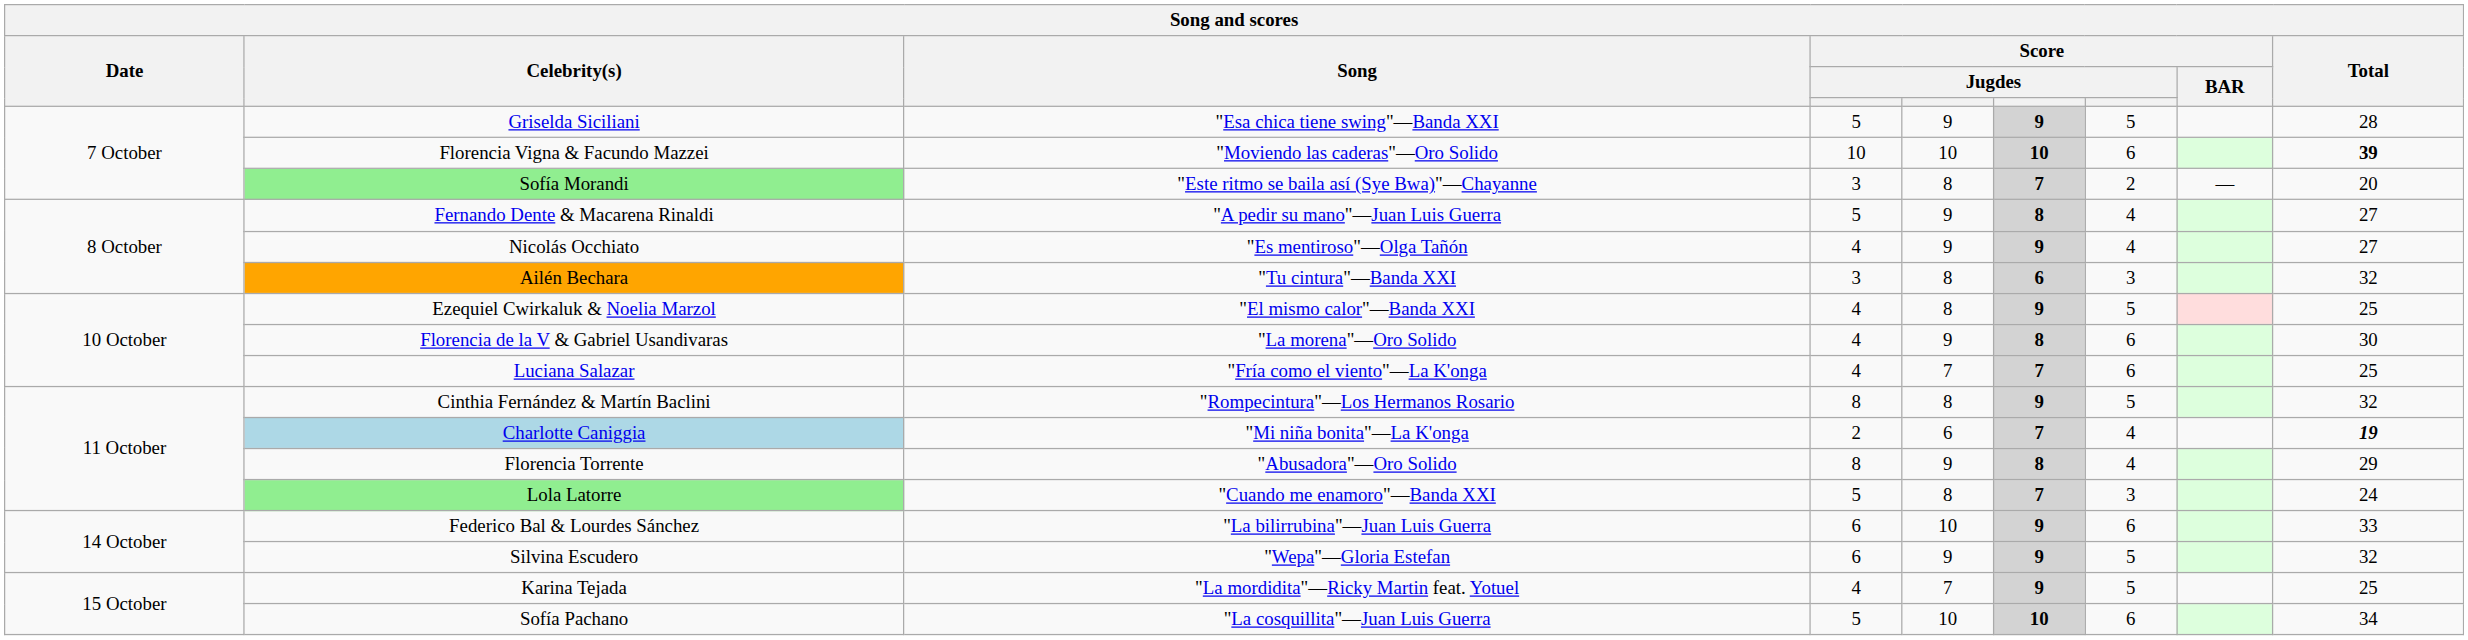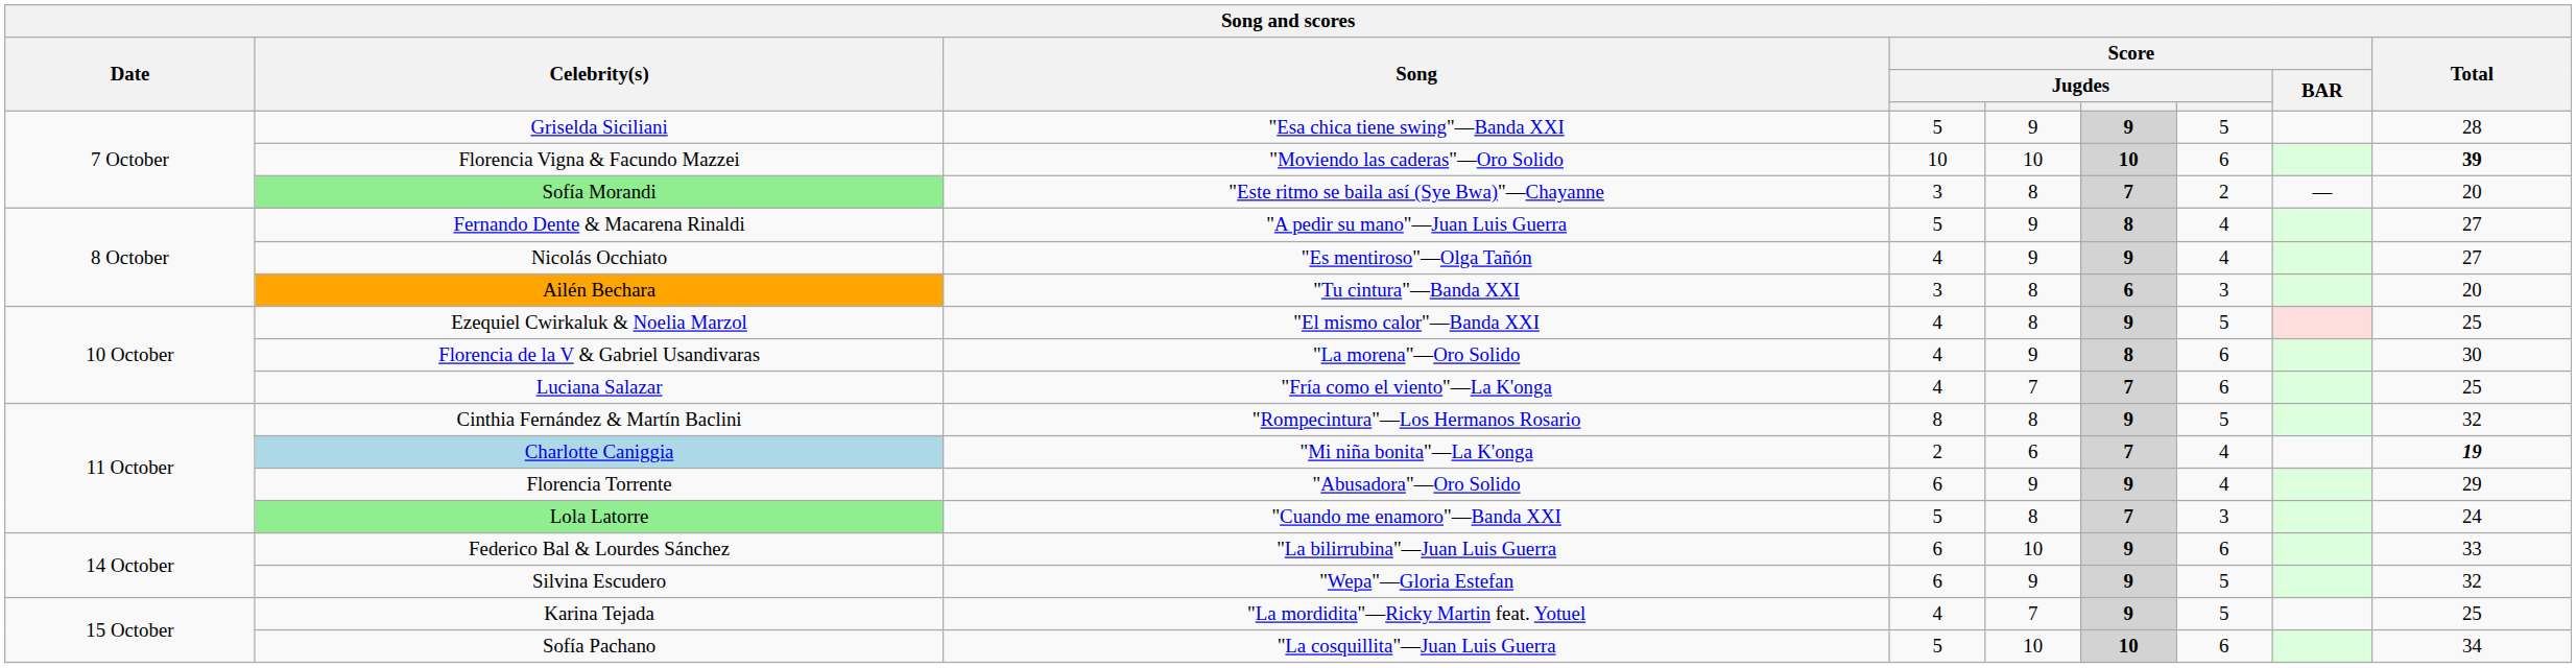Ailén Bechara | Total: 32 -> 20
Florencia Torrente | column 4: 8 -> 6
Florencia Torrente | column 6: 8 -> 9
